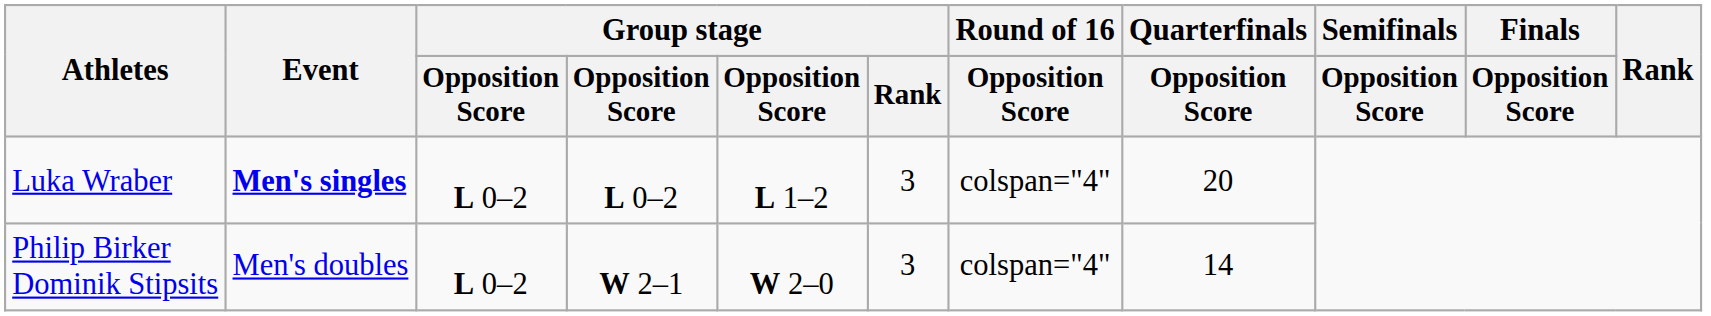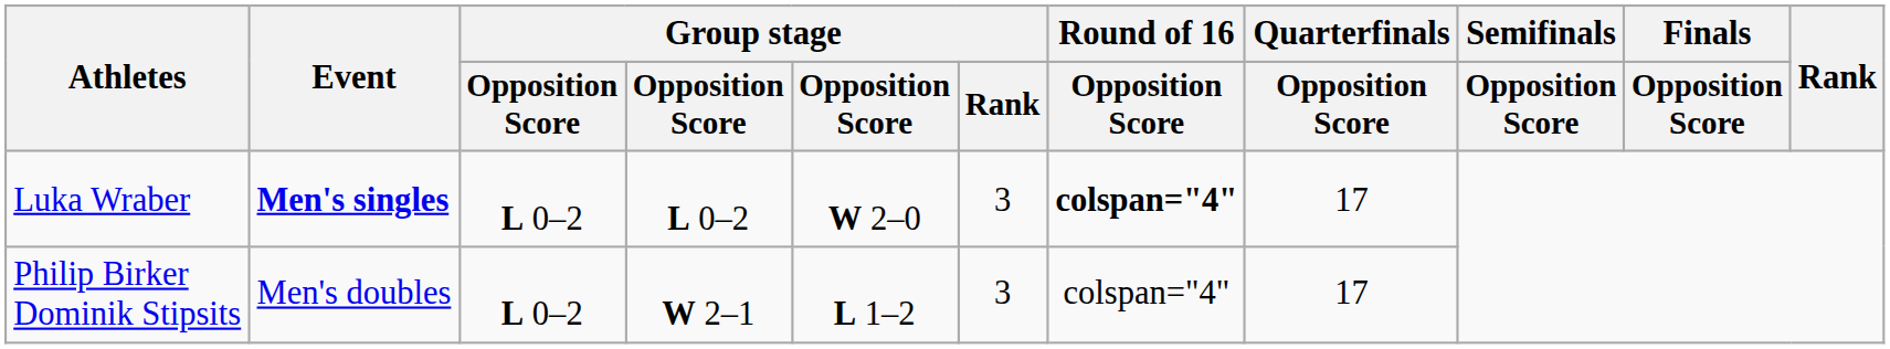Luka Wraber | column 5: L 1–2 -> W 2–0
Luka Wraber | Round of 16 / Opposition Score: normal -> bold
Luka Wraber | Quarterfinals / Opposition Score: 20 -> 17
Philip Birker Dominik Stipsits | column 5: W 2–0 -> L 1–2
Philip Birker Dominik Stipsits | Quarterfinals / Opposition Score: 14 -> 17
